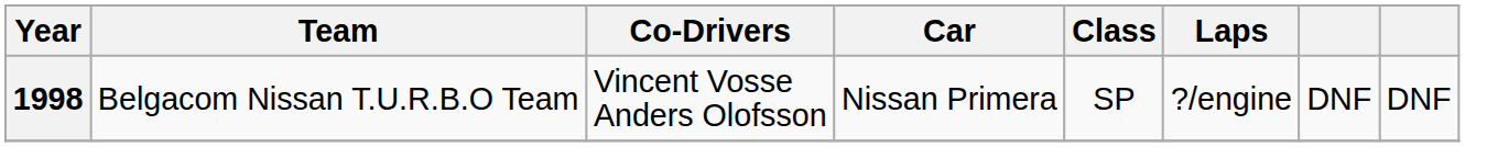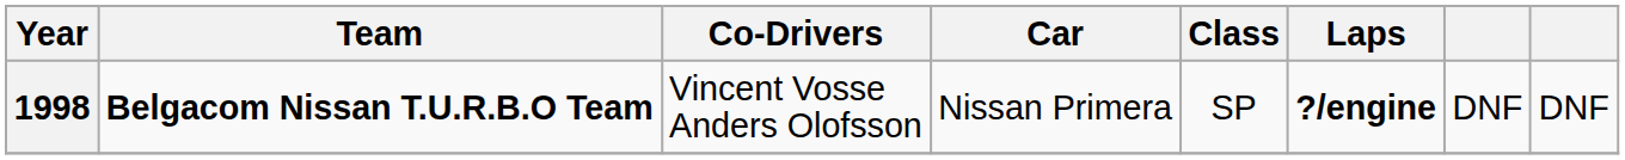1998 | Team: normal -> bold
1998 | Laps: normal -> bold
